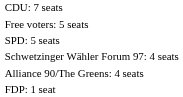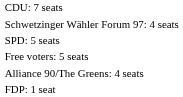row 2 | column 1: Free voters: 5 seats -> Schwetzinger Wähler Forum 97: 4 seats
row 4 | column 1: Schwetzinger Wähler Forum 97: 4 seats -> Free voters: 5 seats
